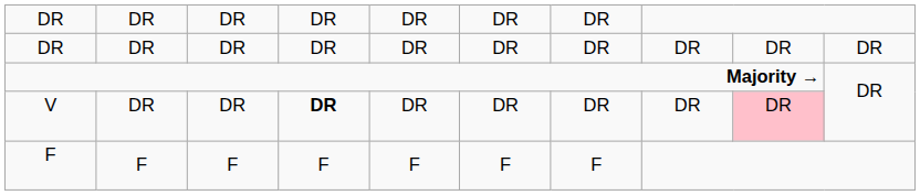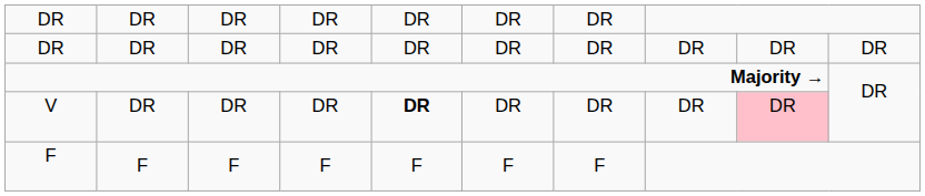V | column 4: bold -> normal
V | column 5: normal -> bold
